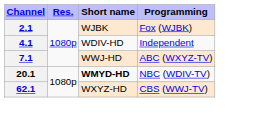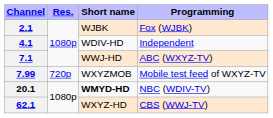+ row: 7.99 | 720p | WXYZMOB | Mobile test feed of WXYZ-TV
